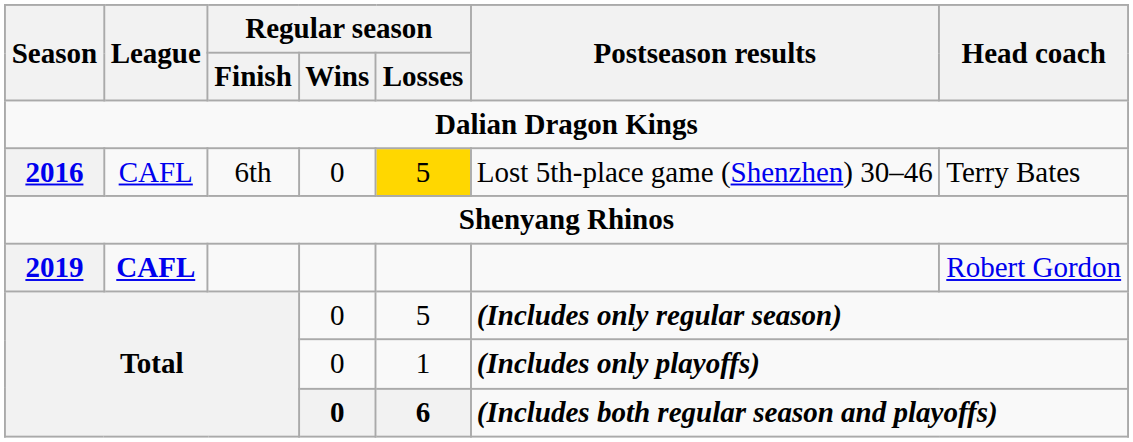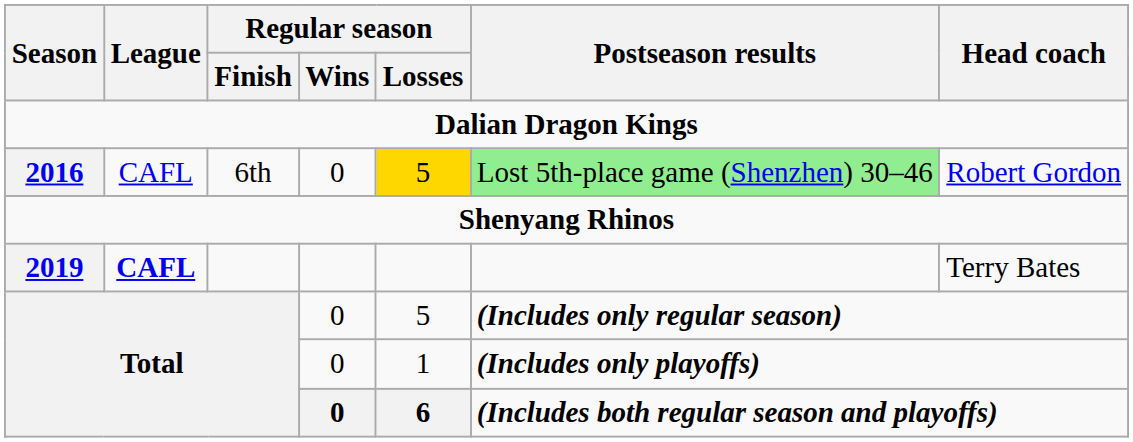2016 | Postseason results: no background -> lightgreen background
2016 | Head coach: Terry Bates -> Robert Gordon
2019 | Head coach: Robert Gordon -> Terry Bates
